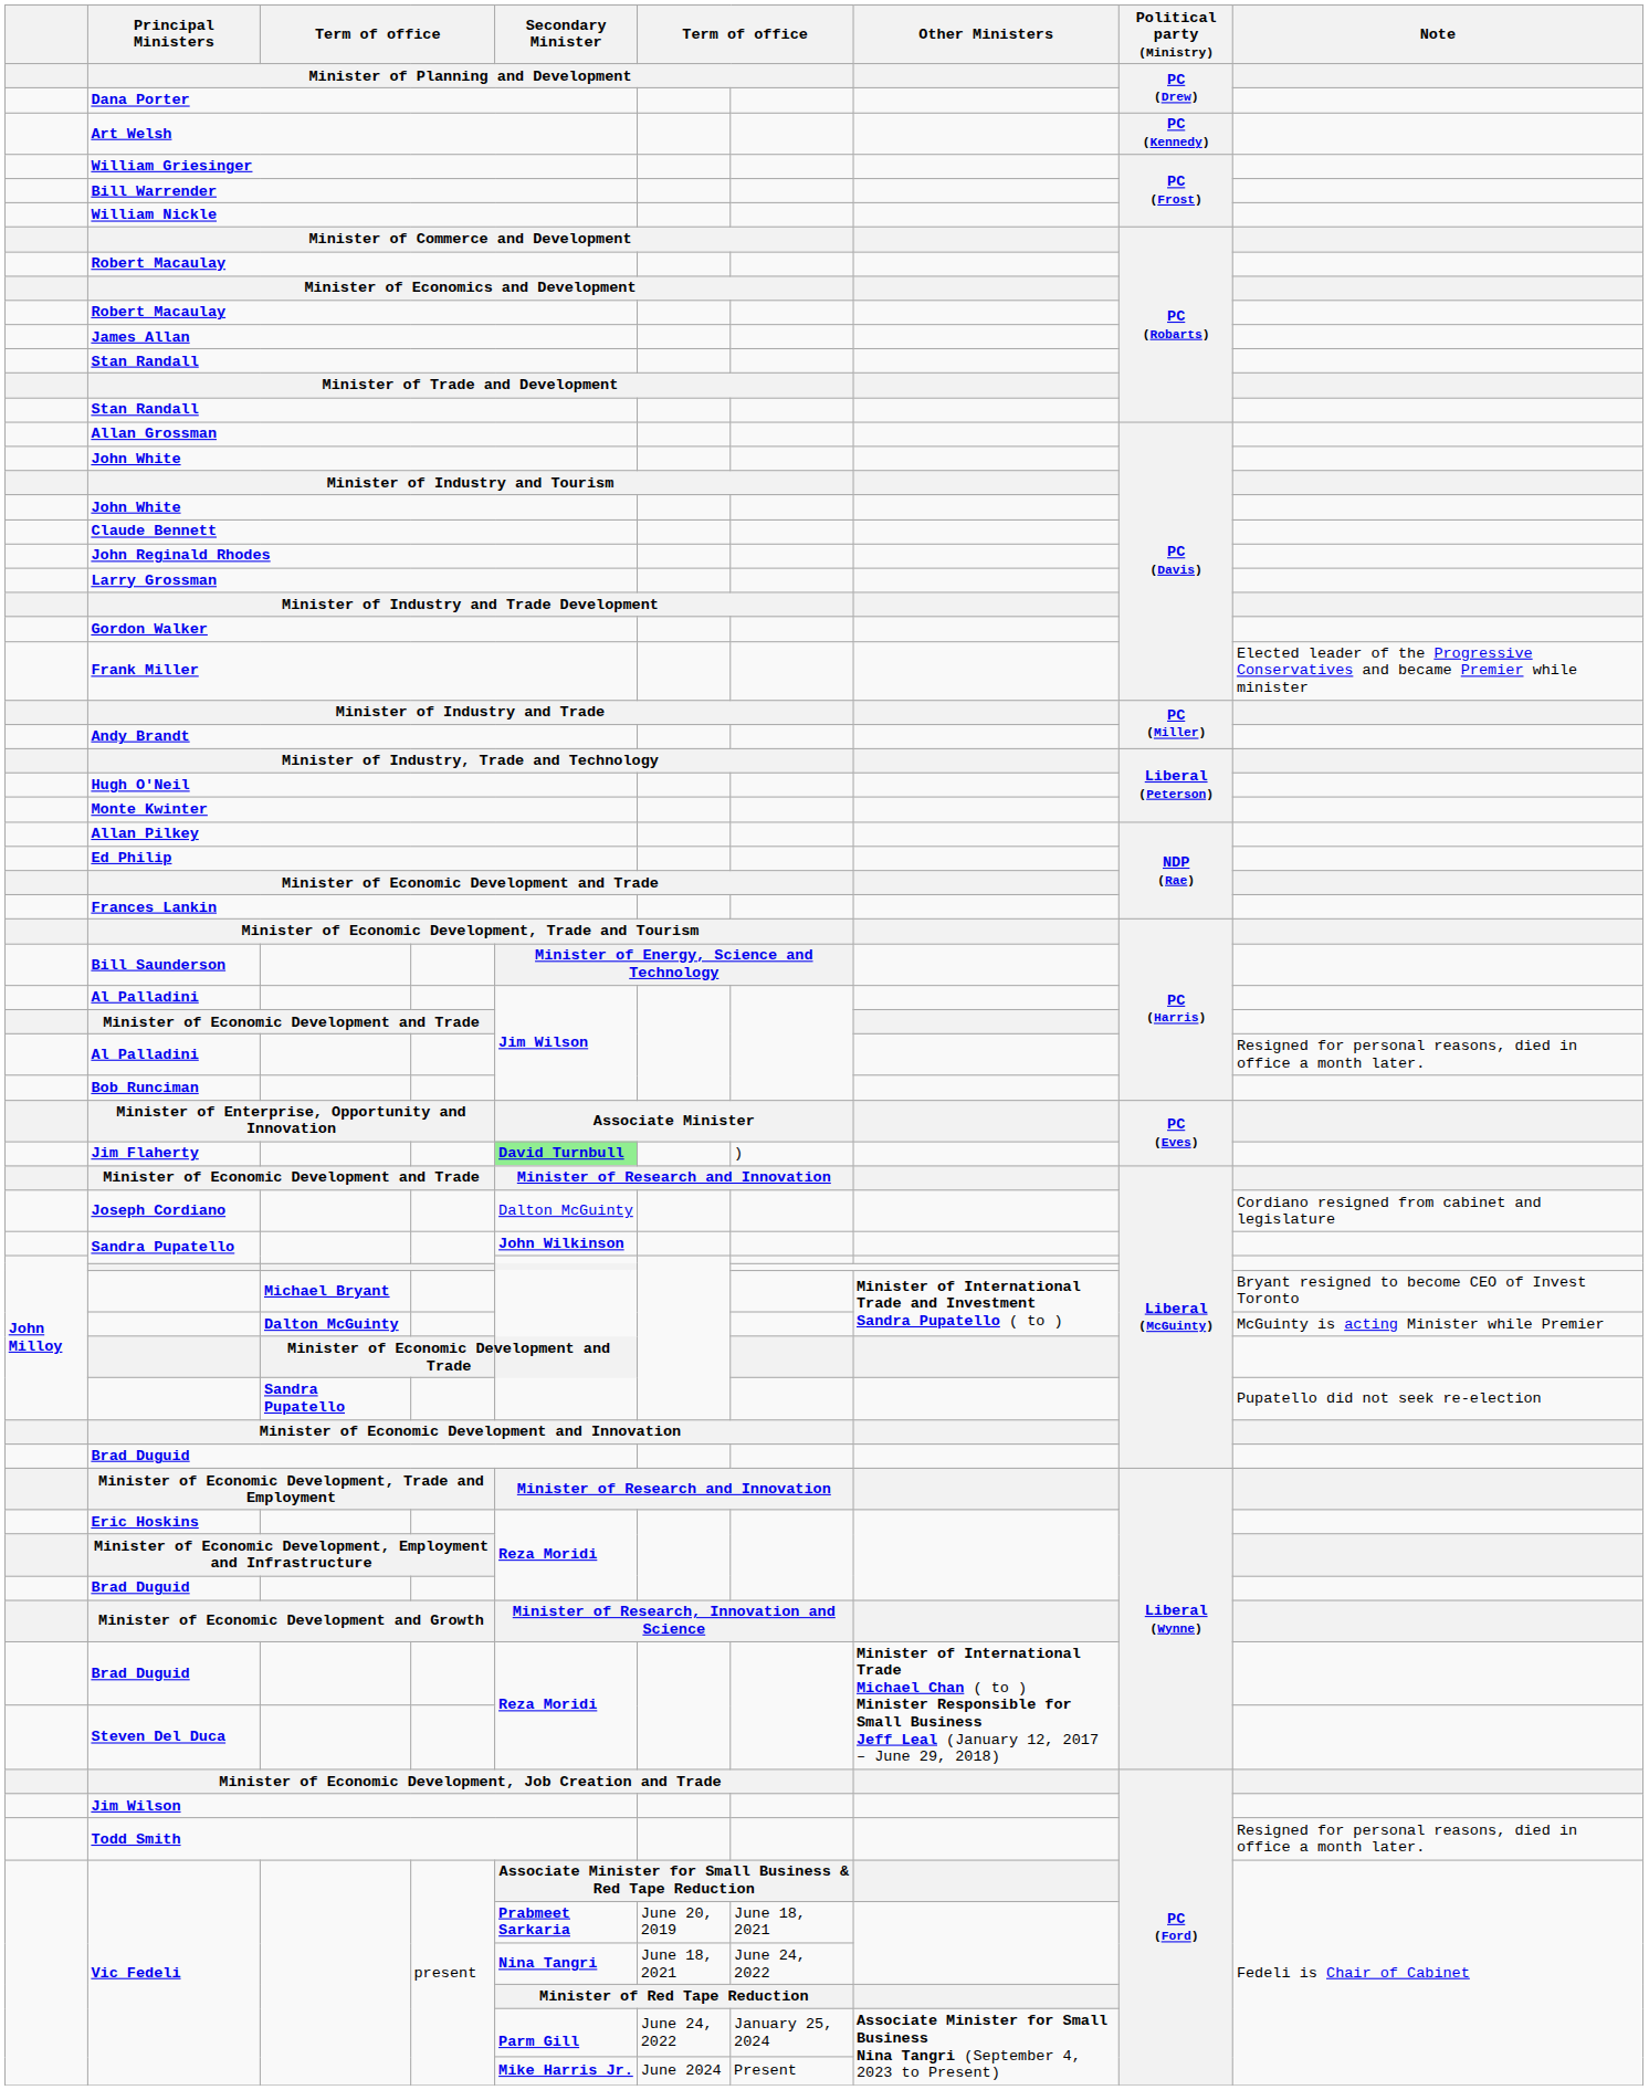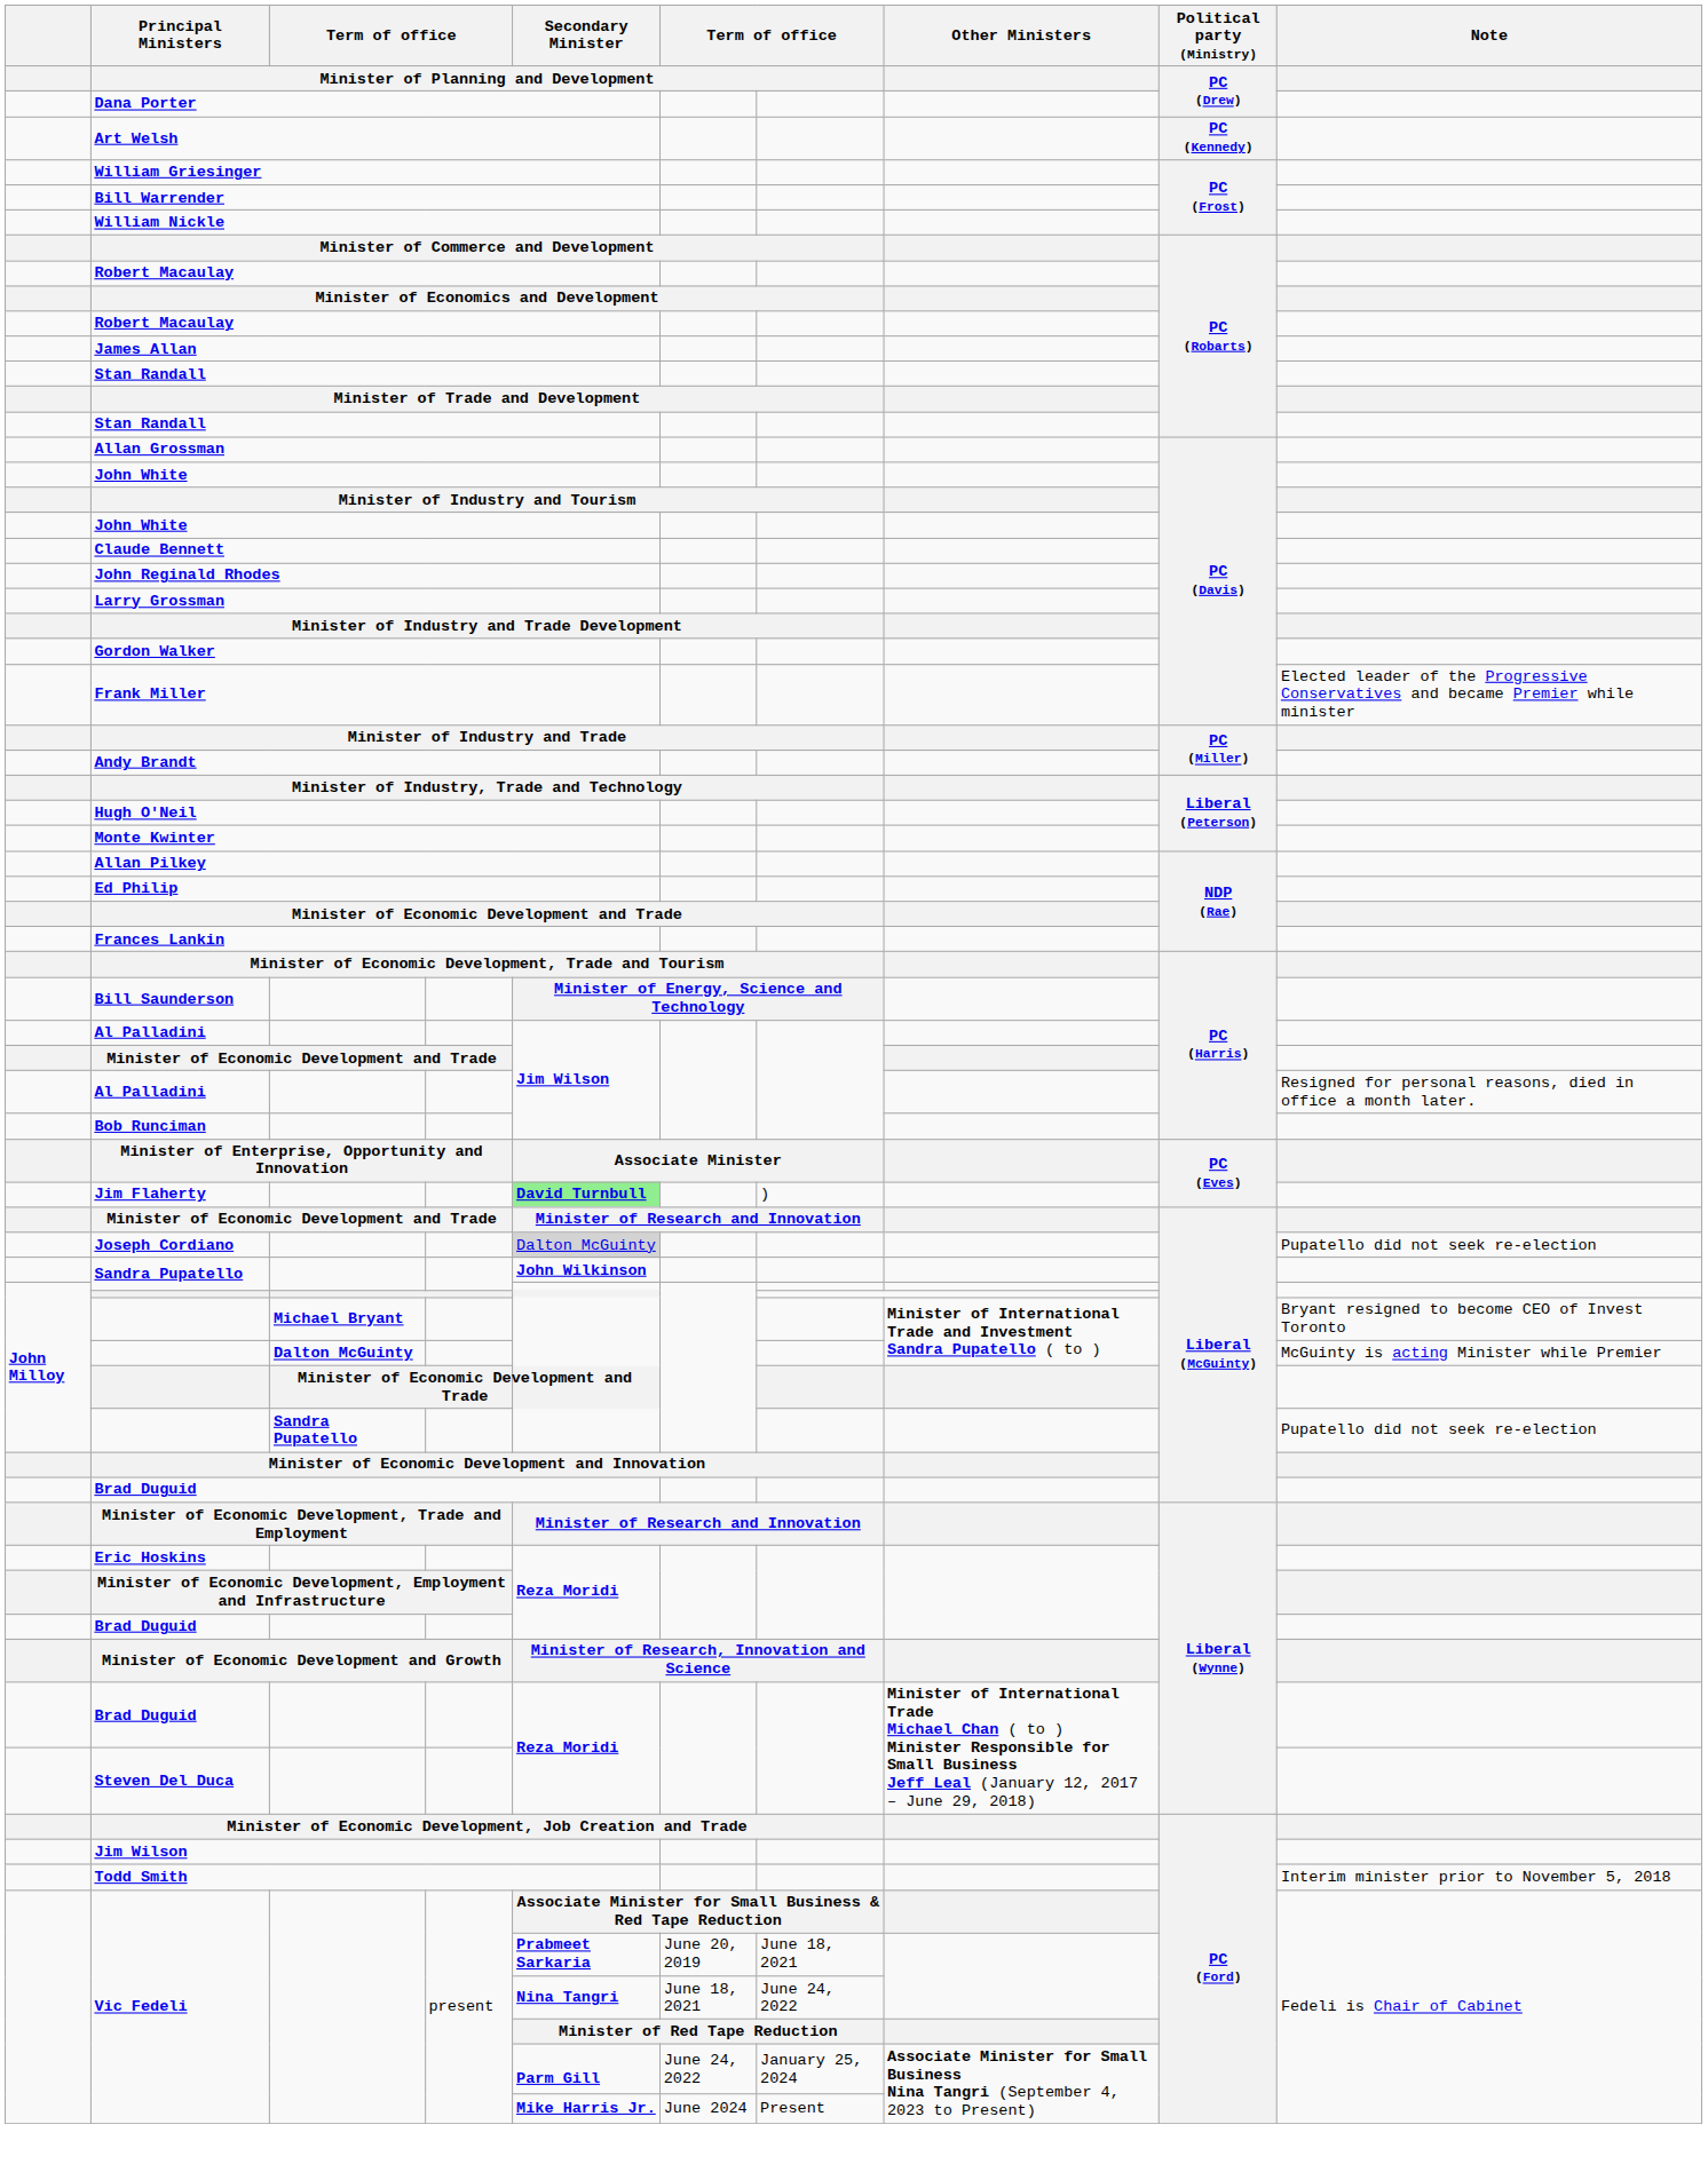Joseph Cordiano | Secondary Minister / Minister of Planning and Development: no background -> lightgrey background
Joseph Cordiano | Note: Cordiano resigned from cabinet and legislature -> Pupatello did not seek re-election
Todd Smith | Note: Resigned for personal reasons, died in office a month later. -> Interim minister prior to November 5, 2018
